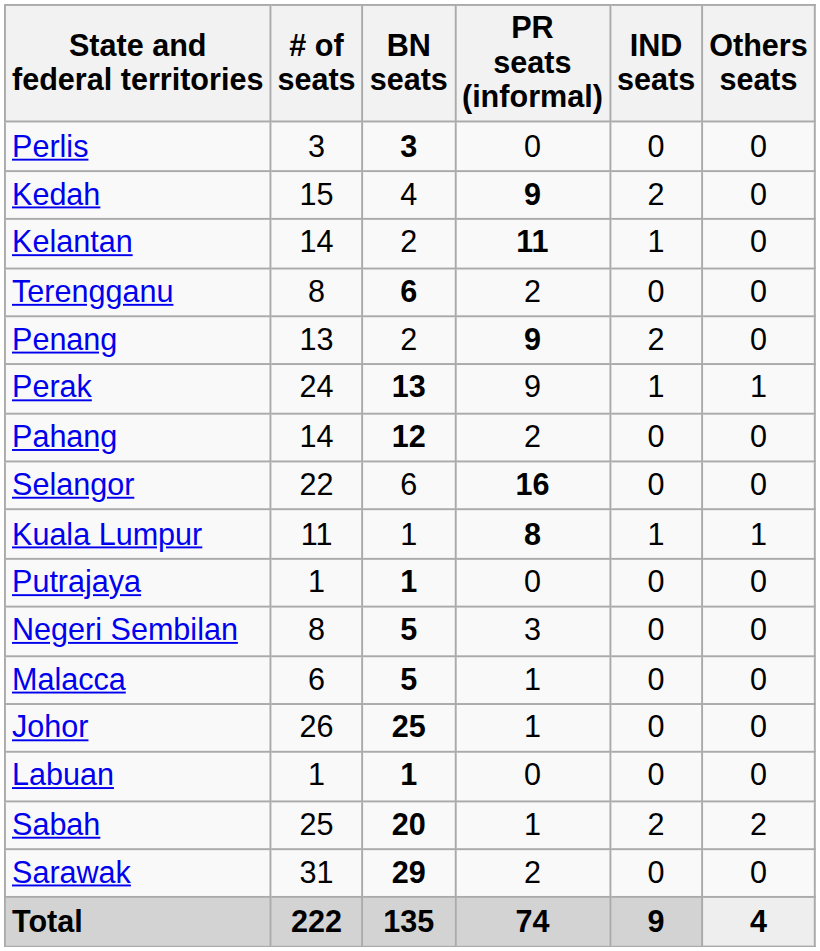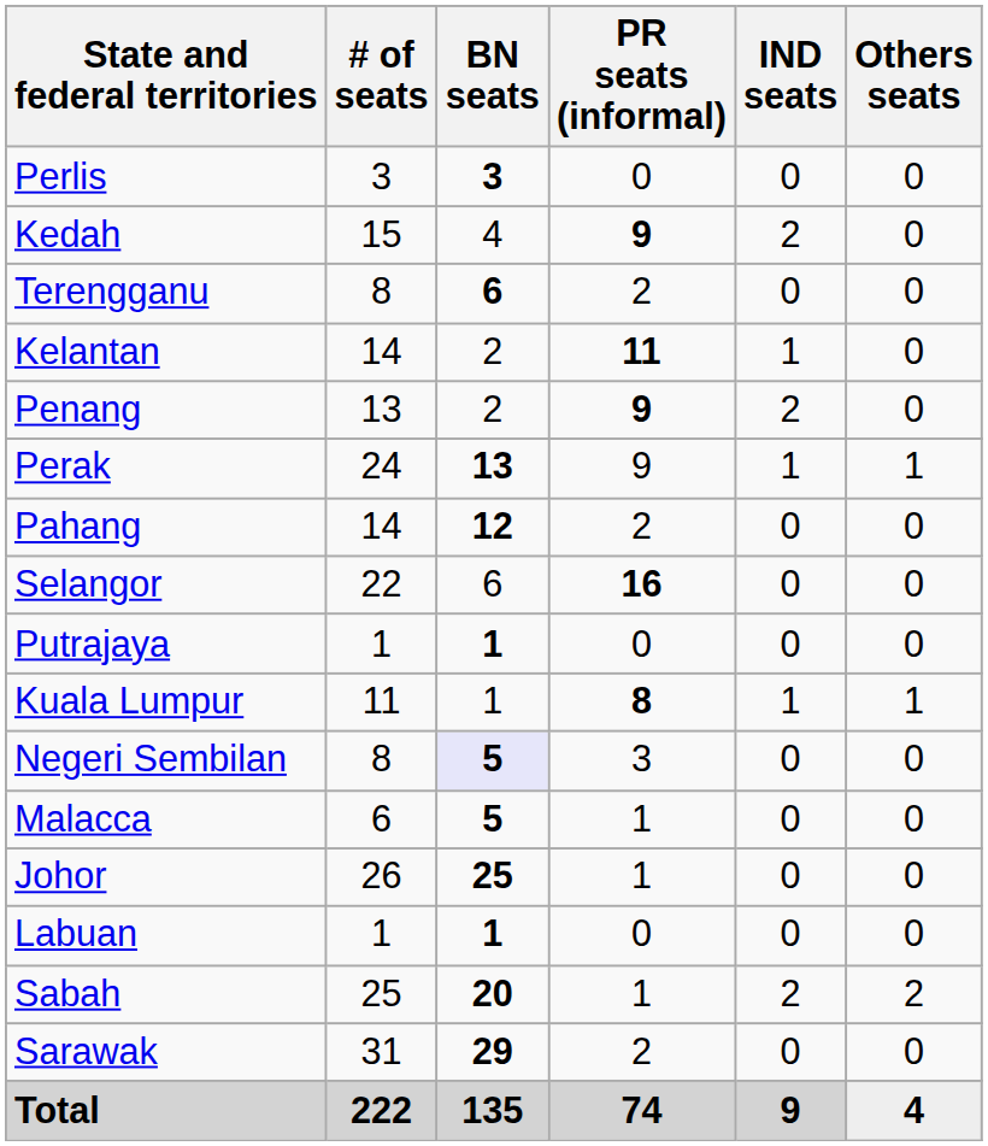rows swapped: Kelantan <-> Terengganu
rows swapped: Kuala Lumpur <-> Putrajaya
Negeri Sembilan | BN seats: no background -> lavender background
